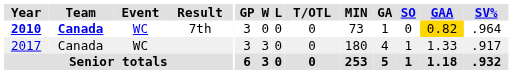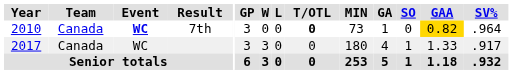7th | Year: bold -> normal
7th | Team: bold -> normal
7th | Event: normal -> bold
7th | T/OTL: normal -> bold
